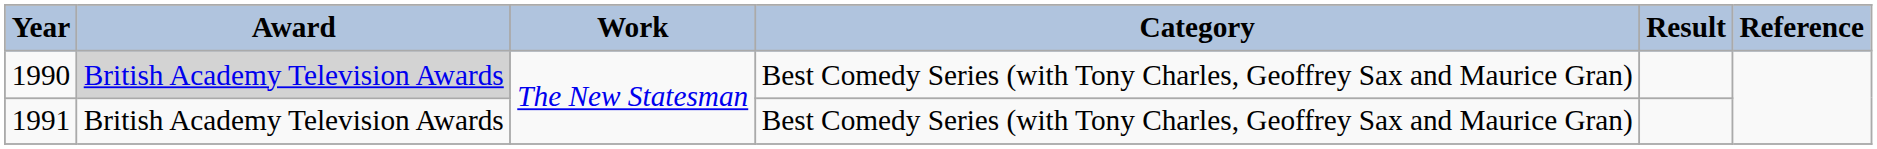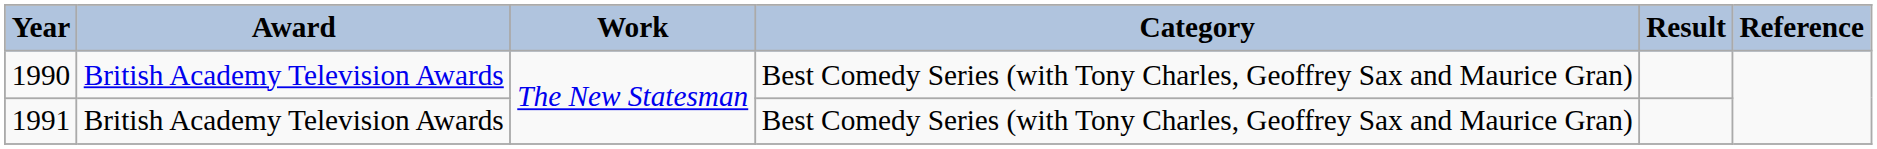1990 | Award: lightgrey background -> no background
